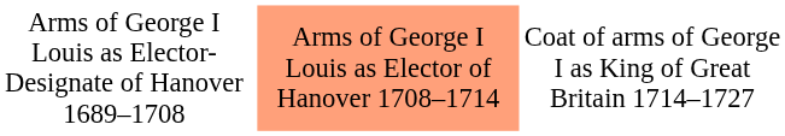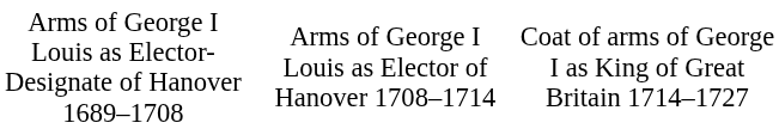row 1 | column 2: lightsalmon background -> no background
